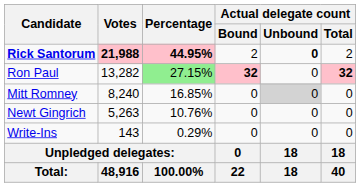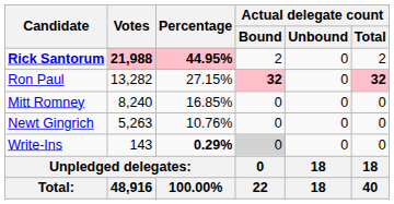Rick Santorum | Actual delegate count / Unbound: bold -> normal
Ron Paul | Percentage: lightgreen background -> no background
Mitt Romney | Actual delegate count / Unbound: lightgrey background -> no background
Write-Ins | Percentage: normal -> bold
Write-Ins | Actual delegate count / Bound: no background -> lightgrey background
